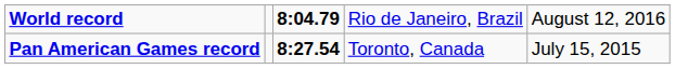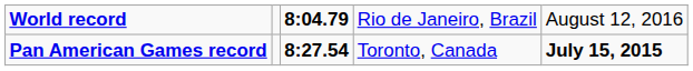Pan American Games record | column 5: normal -> bold
